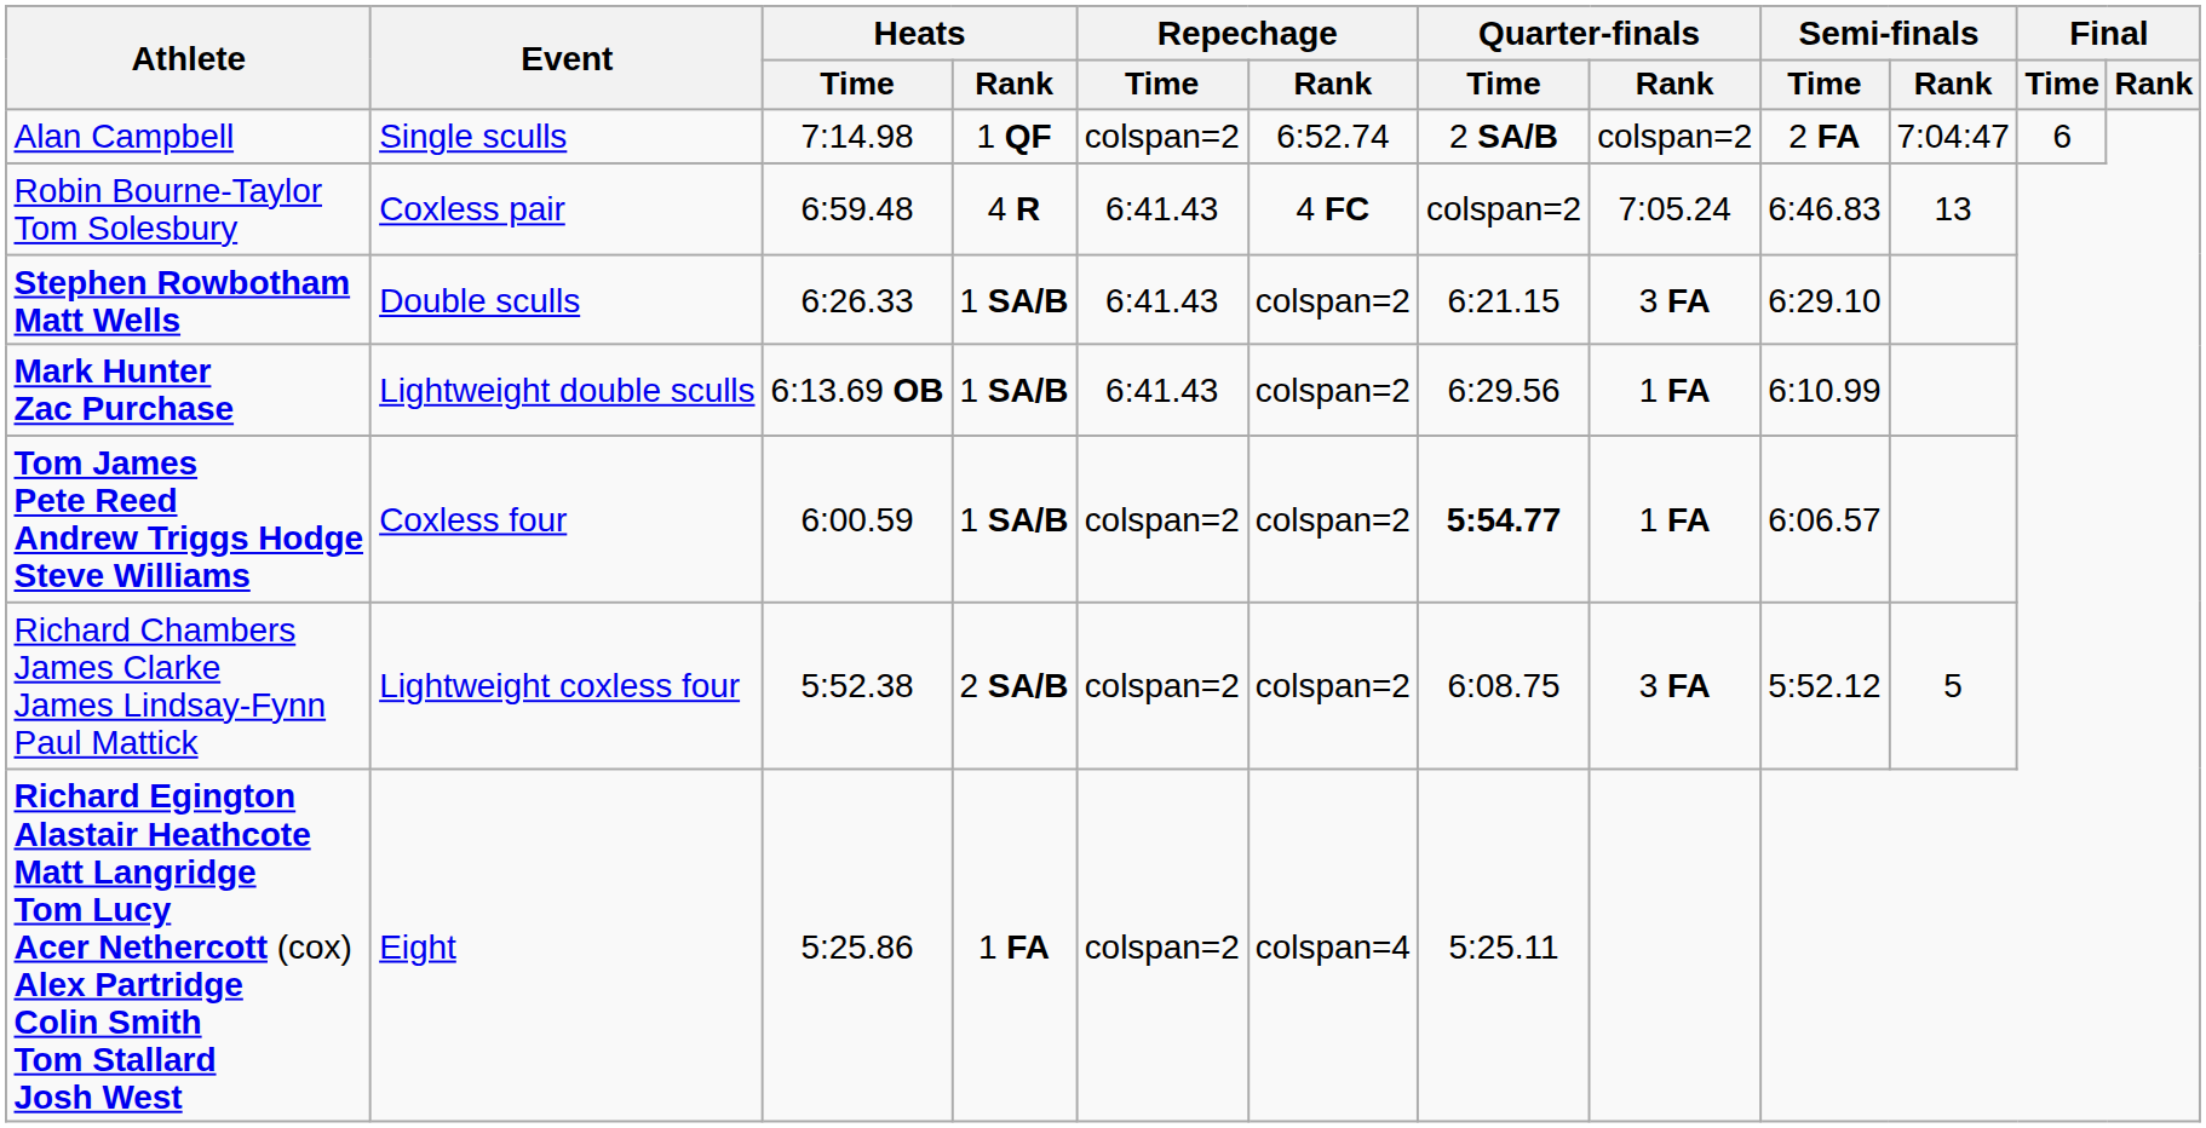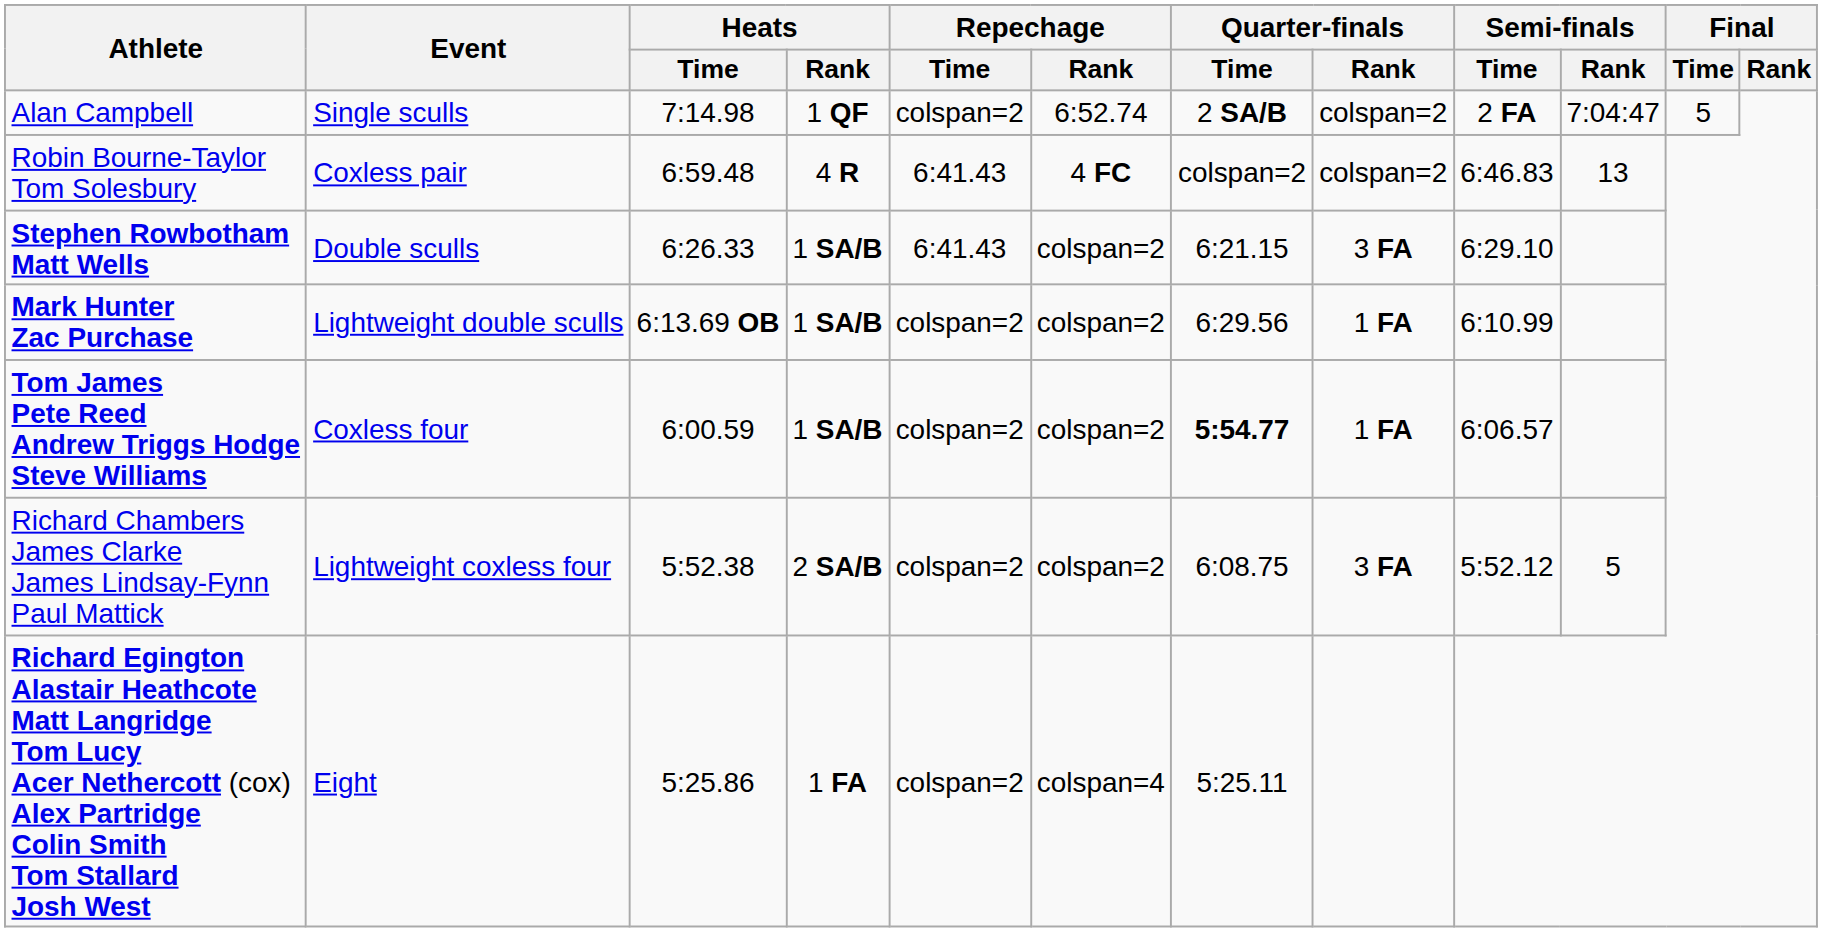Alan Campbell | Final / Time: 6 -> 5
Robin Bourne-Taylor Tom Solesbury | Quarter-finals / Rank: 7:05.24 -> colspan=2
Mark Hunter Zac Purchase | Repechage / Time: 6:41.43 -> colspan=2
